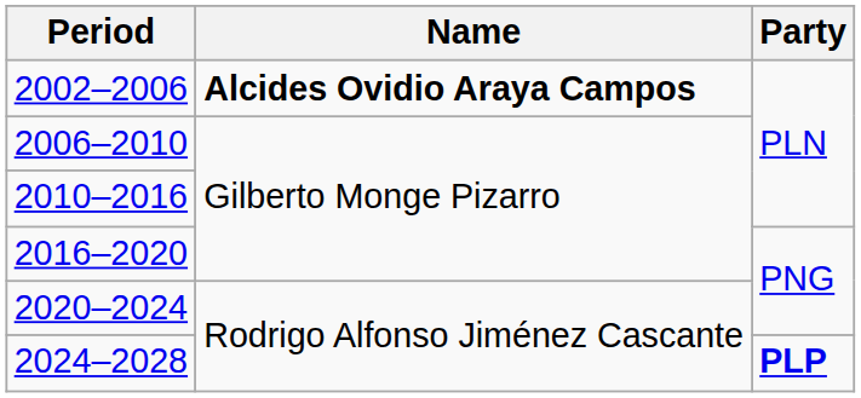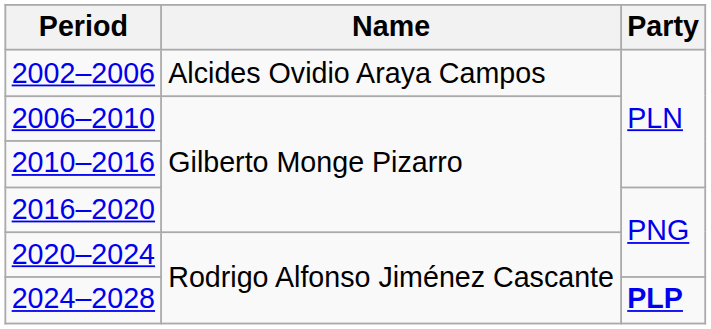2002–2006 | Name: bold -> normal
